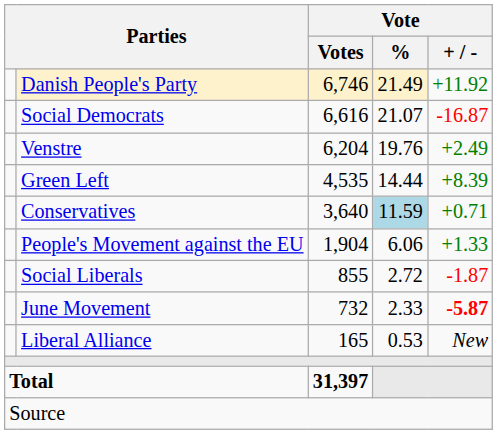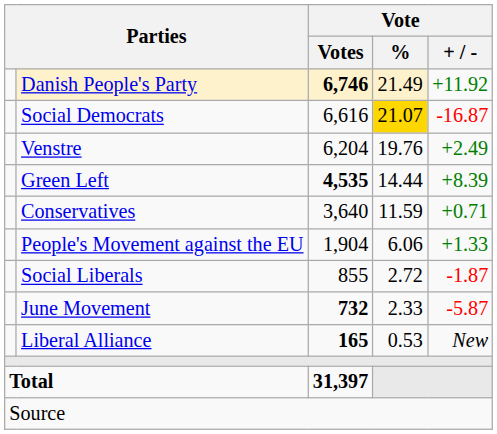Danish People's Party | Vote / Votes: normal -> bold
Social Democrats | Vote / %: no background -> gold background
Green Left | Vote / Votes: normal -> bold
Conservatives | Vote / %: lightblue background -> no background
June Movement | Vote / Votes: normal -> bold
June Movement | Vote / + / -: bold -> normal
Liberal Alliance | Vote / Votes: normal -> bold
